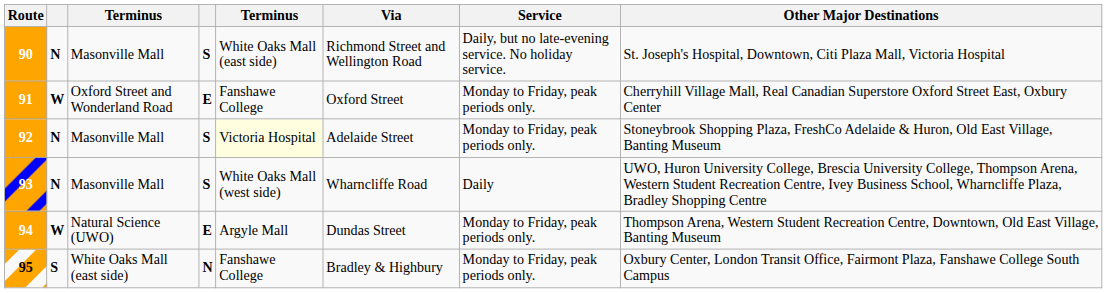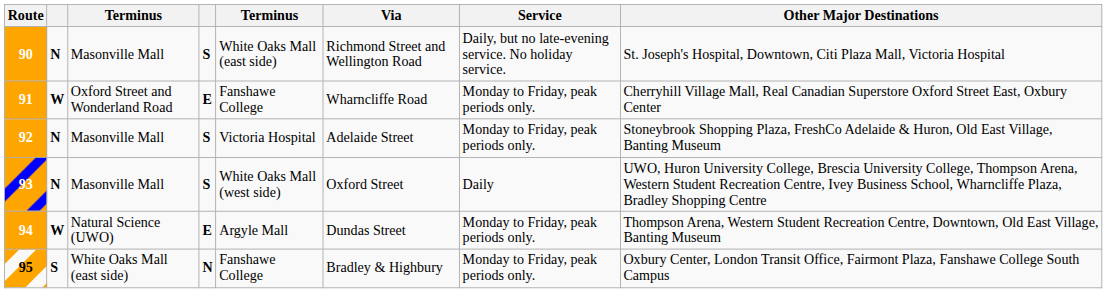91 | Via: Oxford Street -> Wharncliffe Road
92 | column 5: lightyellow background -> no background
93 | Via: Wharncliffe Road -> Oxford Street
